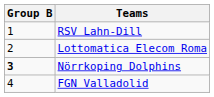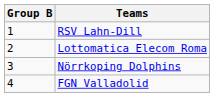Nörrkoping Dolphins | Group B: bold -> normal
